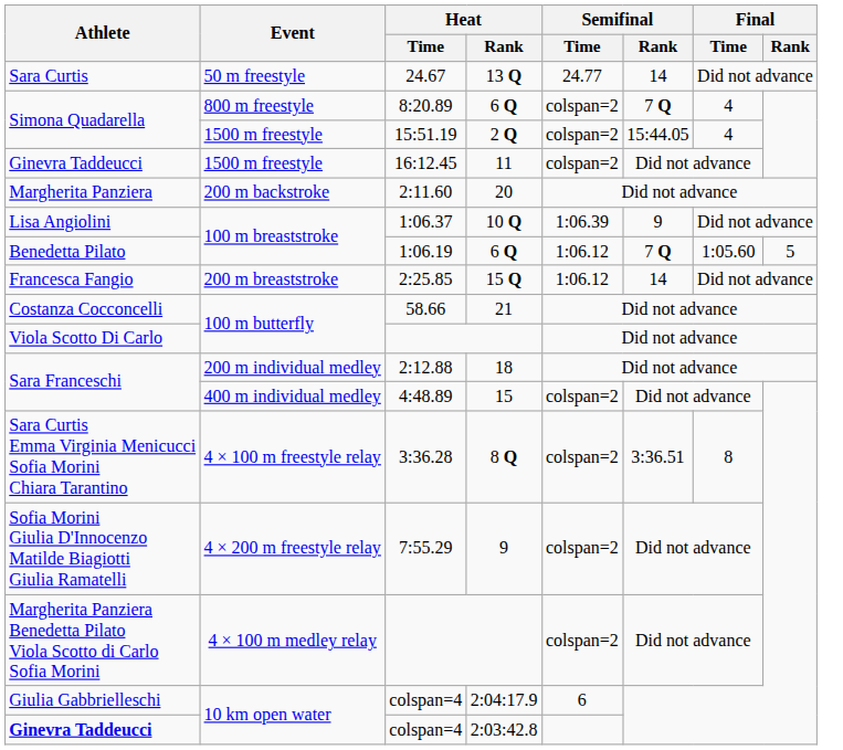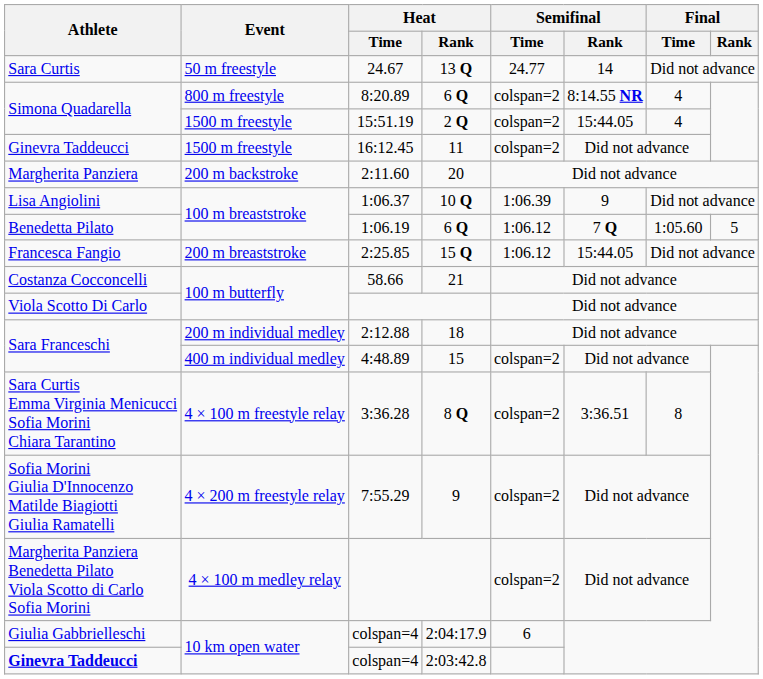8:20.89 | Semifinal / Rank: 7 Q -> 8:14.55 NR
2:25.85 | Semifinal / Rank: 14 -> 15:44.05
